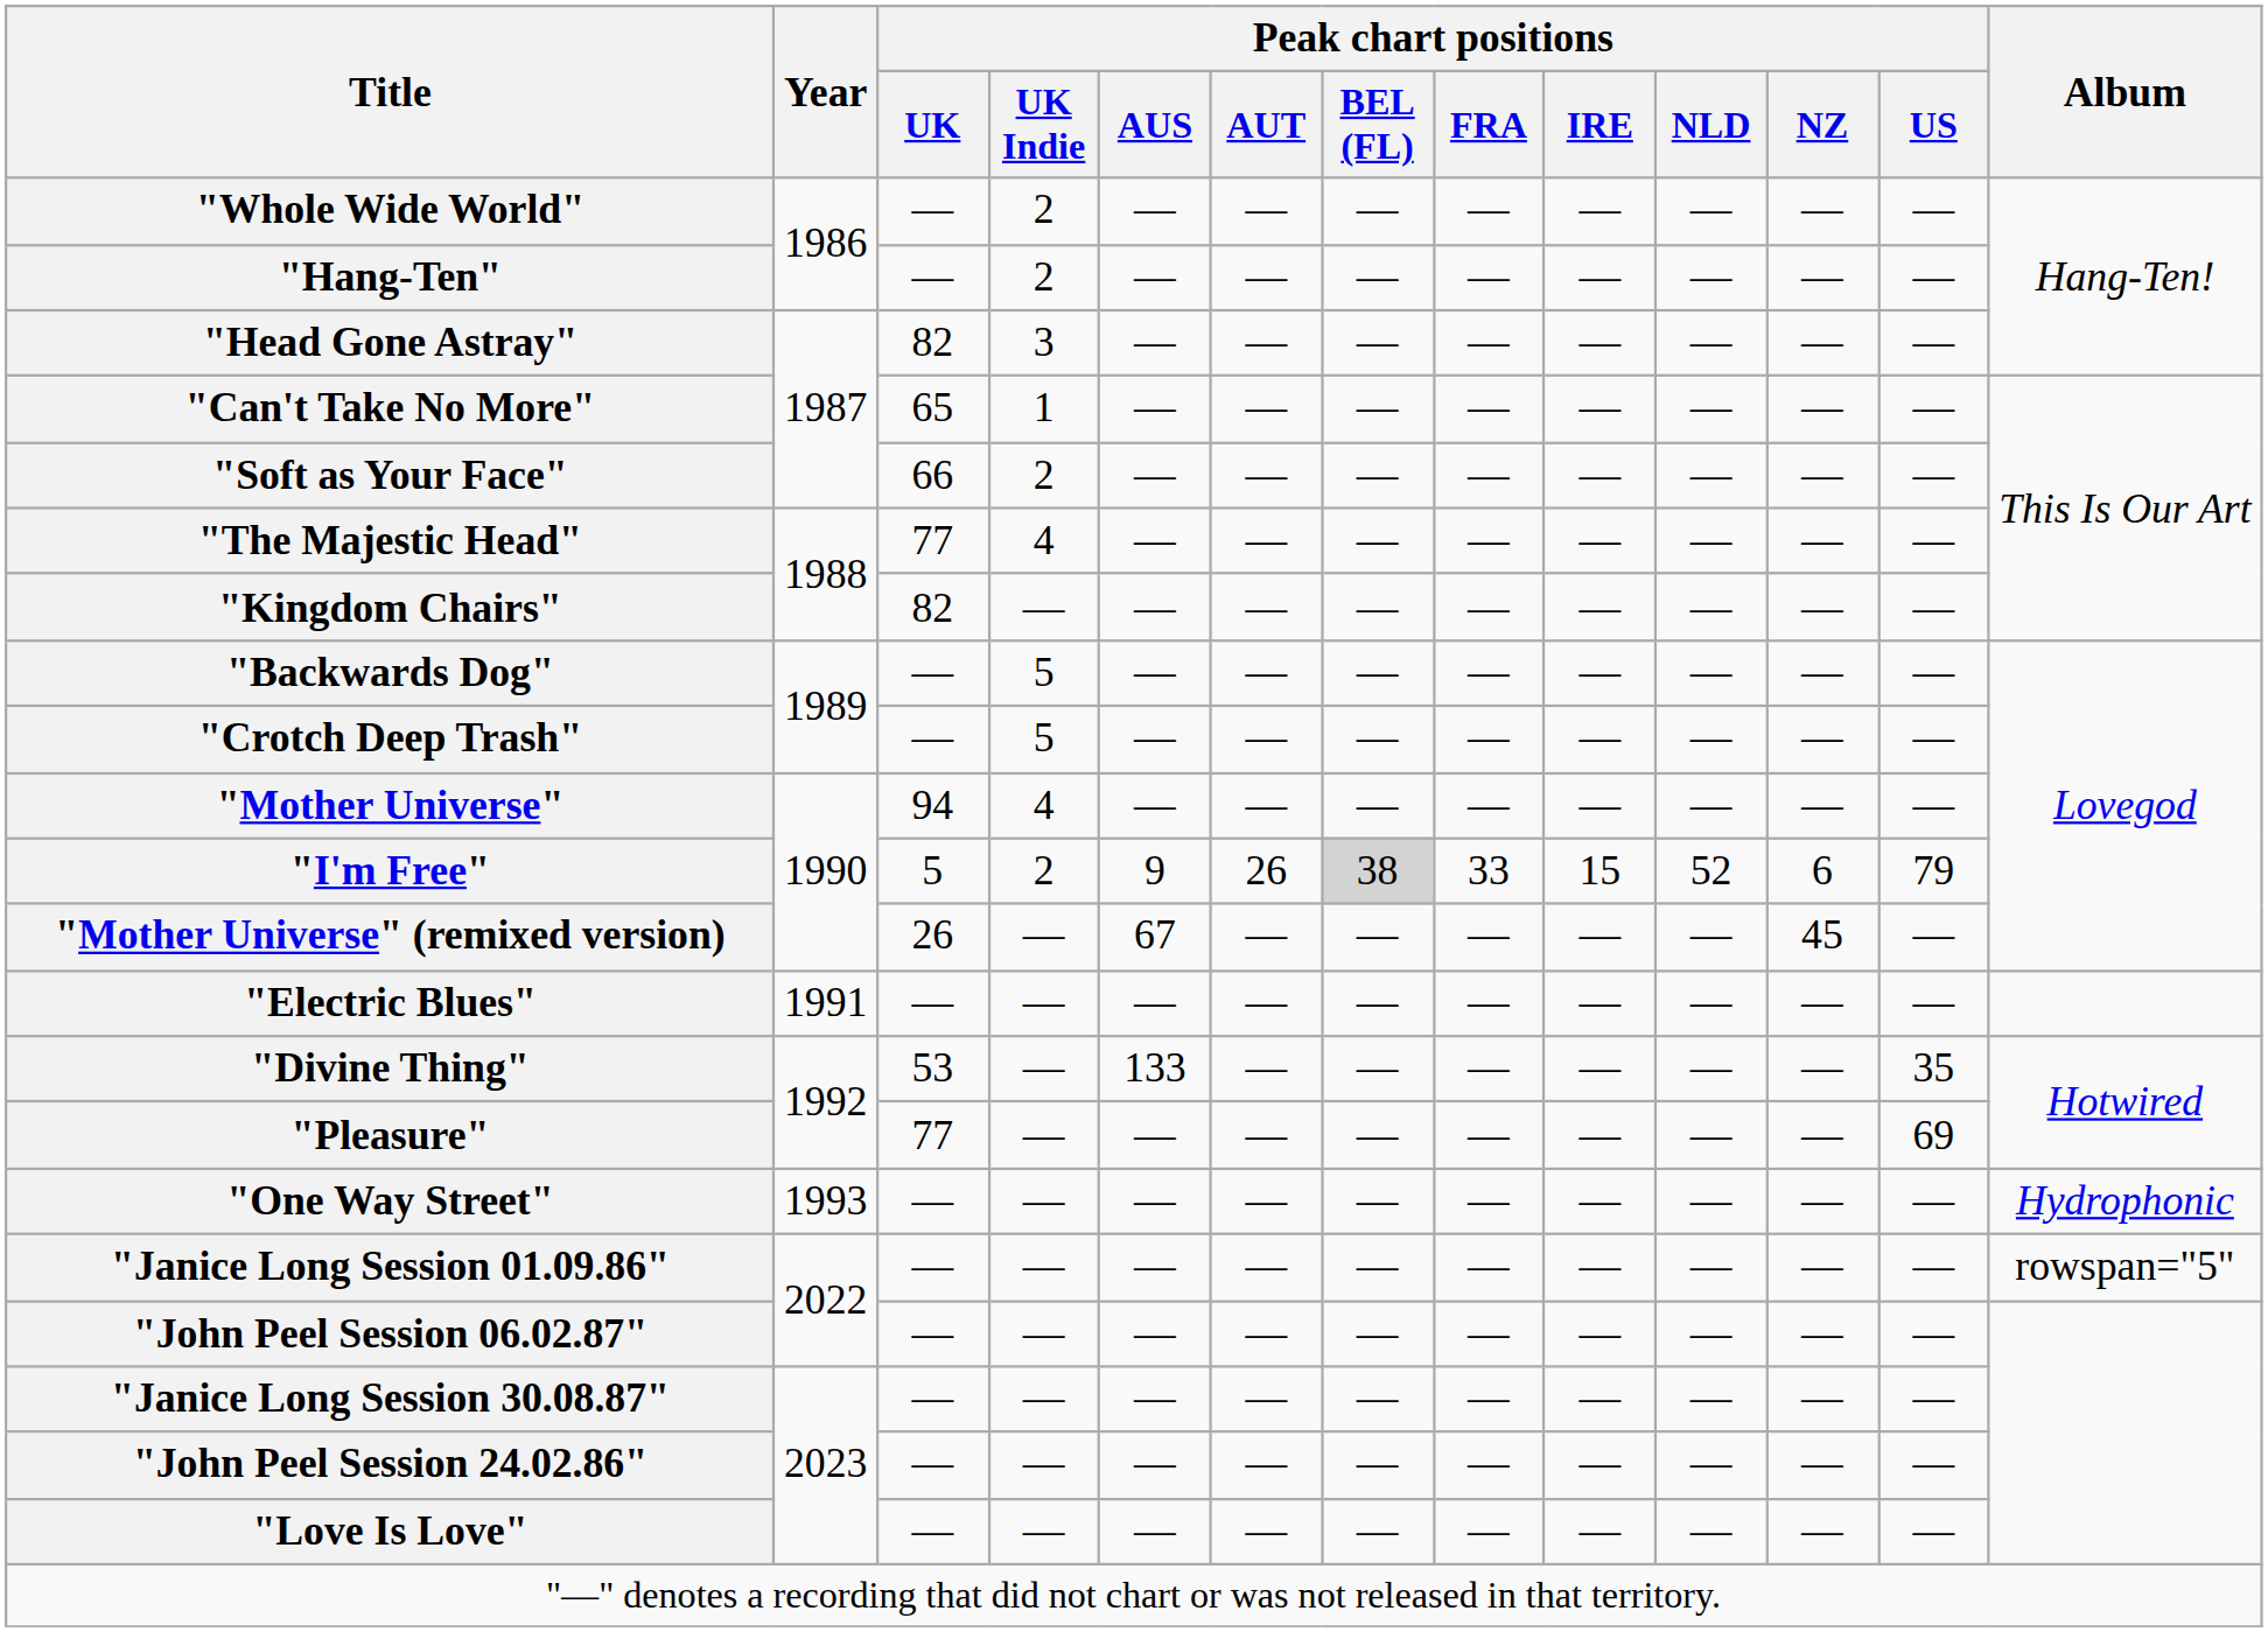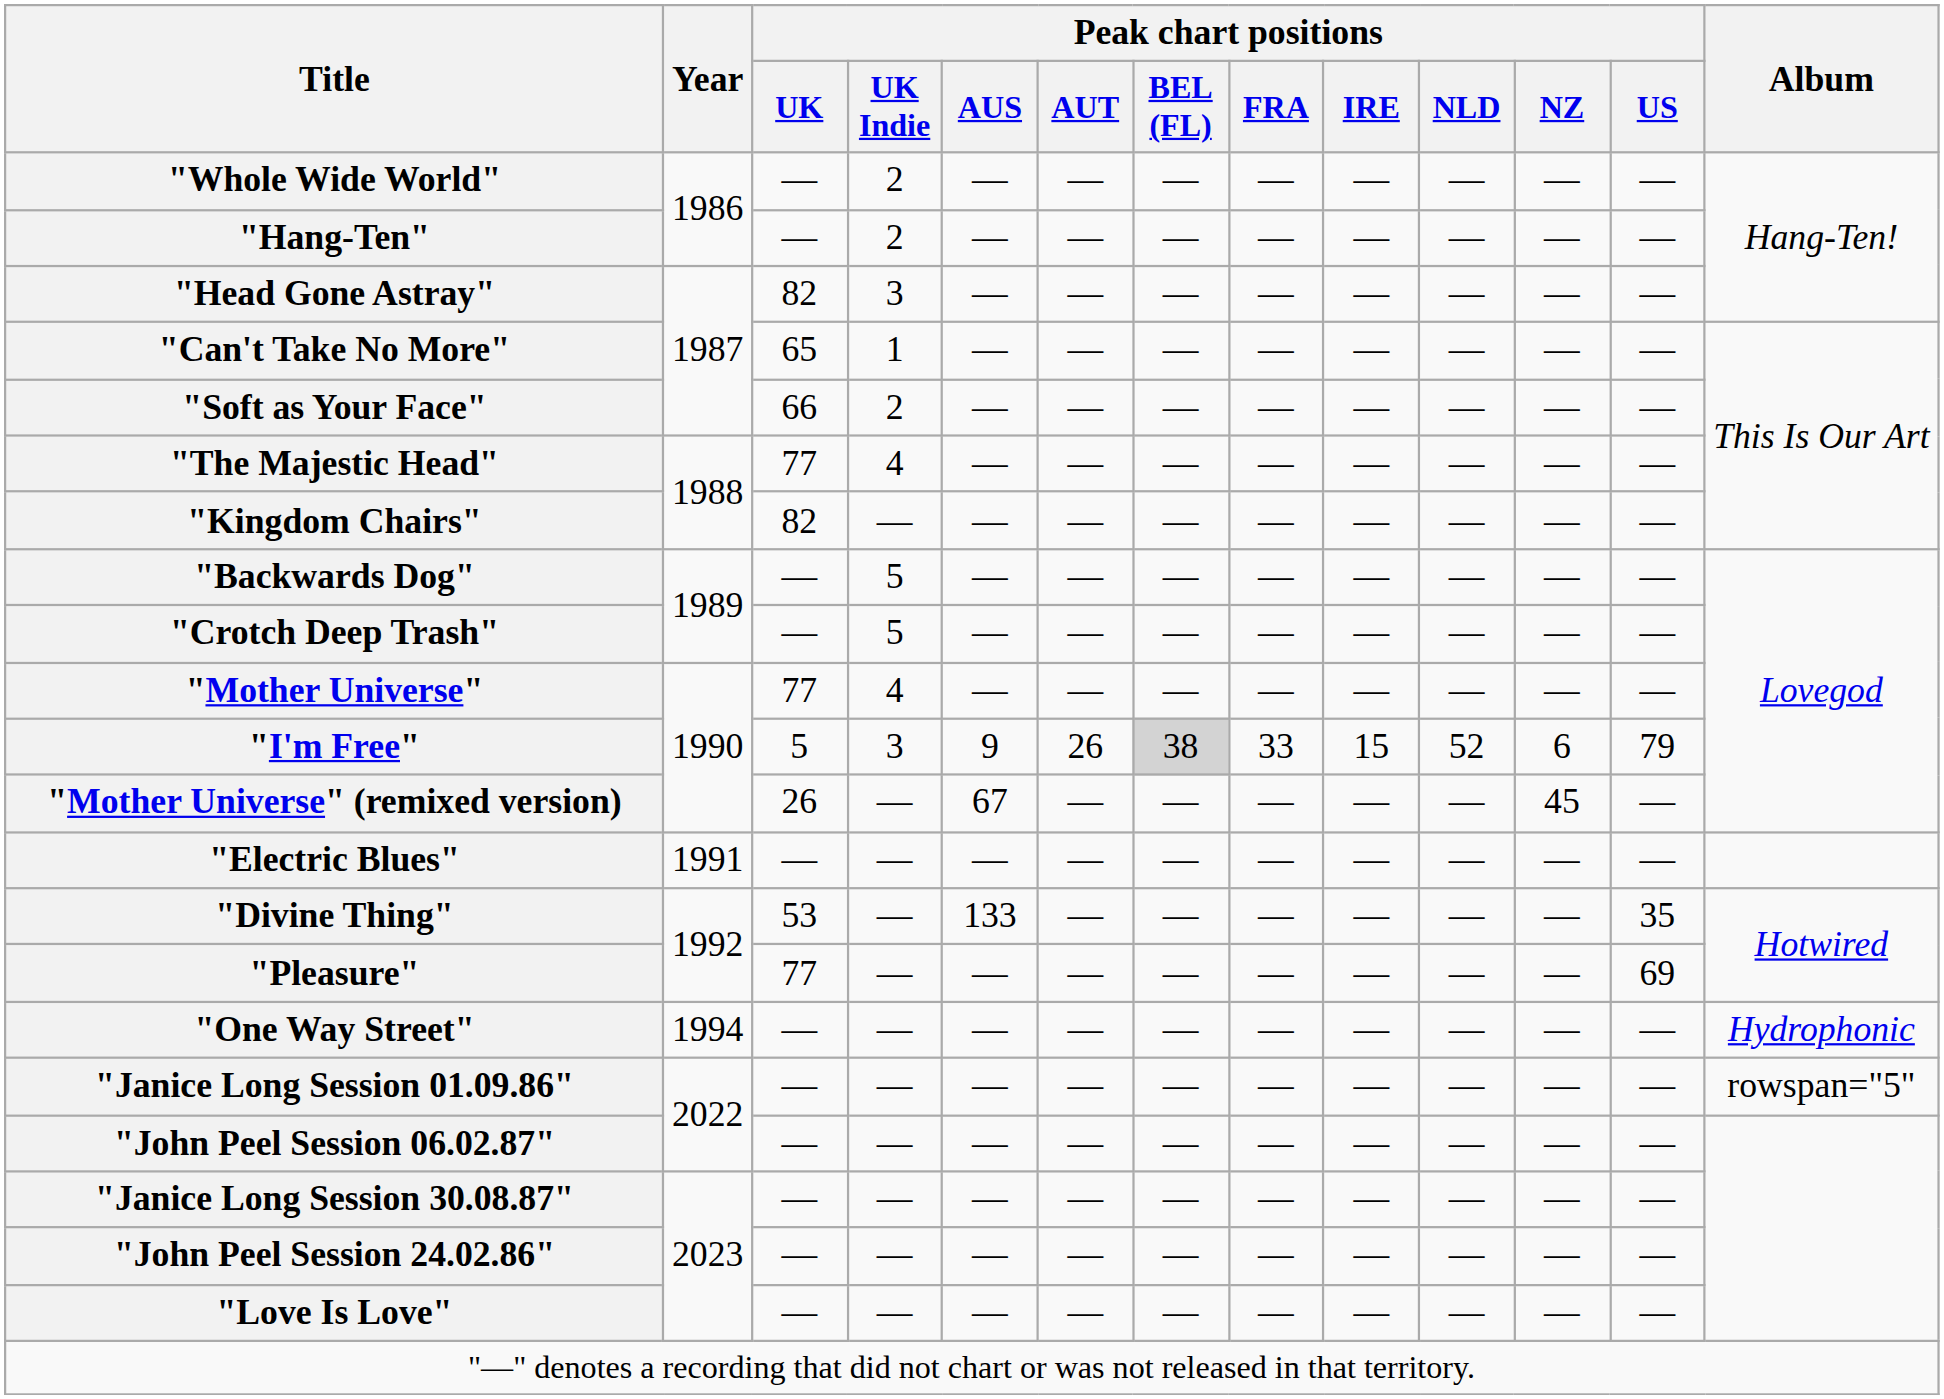"Mother Universe" | Peak chart positions / UK: 94 -> 77
"I'm Free" | Peak chart positions / UK Indie: 2 -> 3
"One Way Street" | Year: 1993 -> 1994
